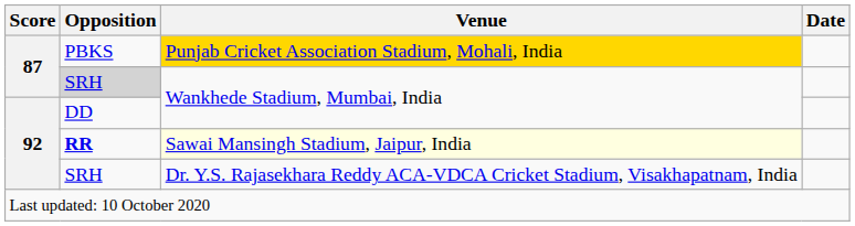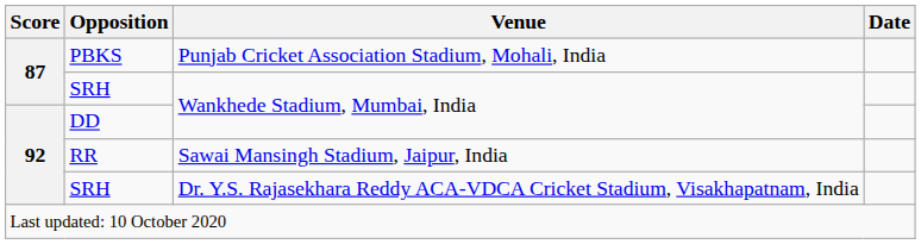PBKS | Venue: gold background -> no background
SRH / Wankhede Stadium, Mumbai, India | Opposition: lightgrey background -> no background
RR | Opposition: bold -> normal
RR | Venue: lightyellow background -> no background
